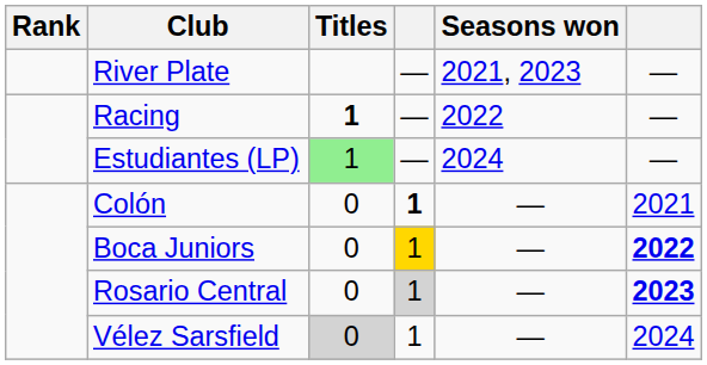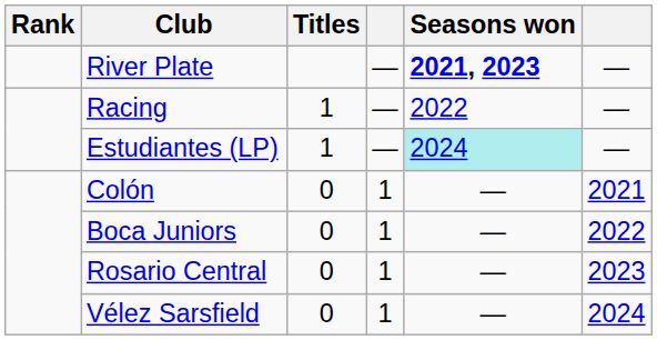River Plate | Seasons won: normal -> bold
Racing | Titles: bold -> normal
Estudiantes (LP) | Titles: lightgreen background -> no background
Estudiantes (LP) | Seasons won: no background -> paleturquoise background
Colón | column 4: bold -> normal
Boca Juniors | column 4: gold background -> no background
Boca Juniors | column 6: bold -> normal
Rosario Central | column 4: lightgrey background -> no background
Rosario Central | column 6: bold -> normal
Vélez Sarsfield | Titles: lightgrey background -> no background
